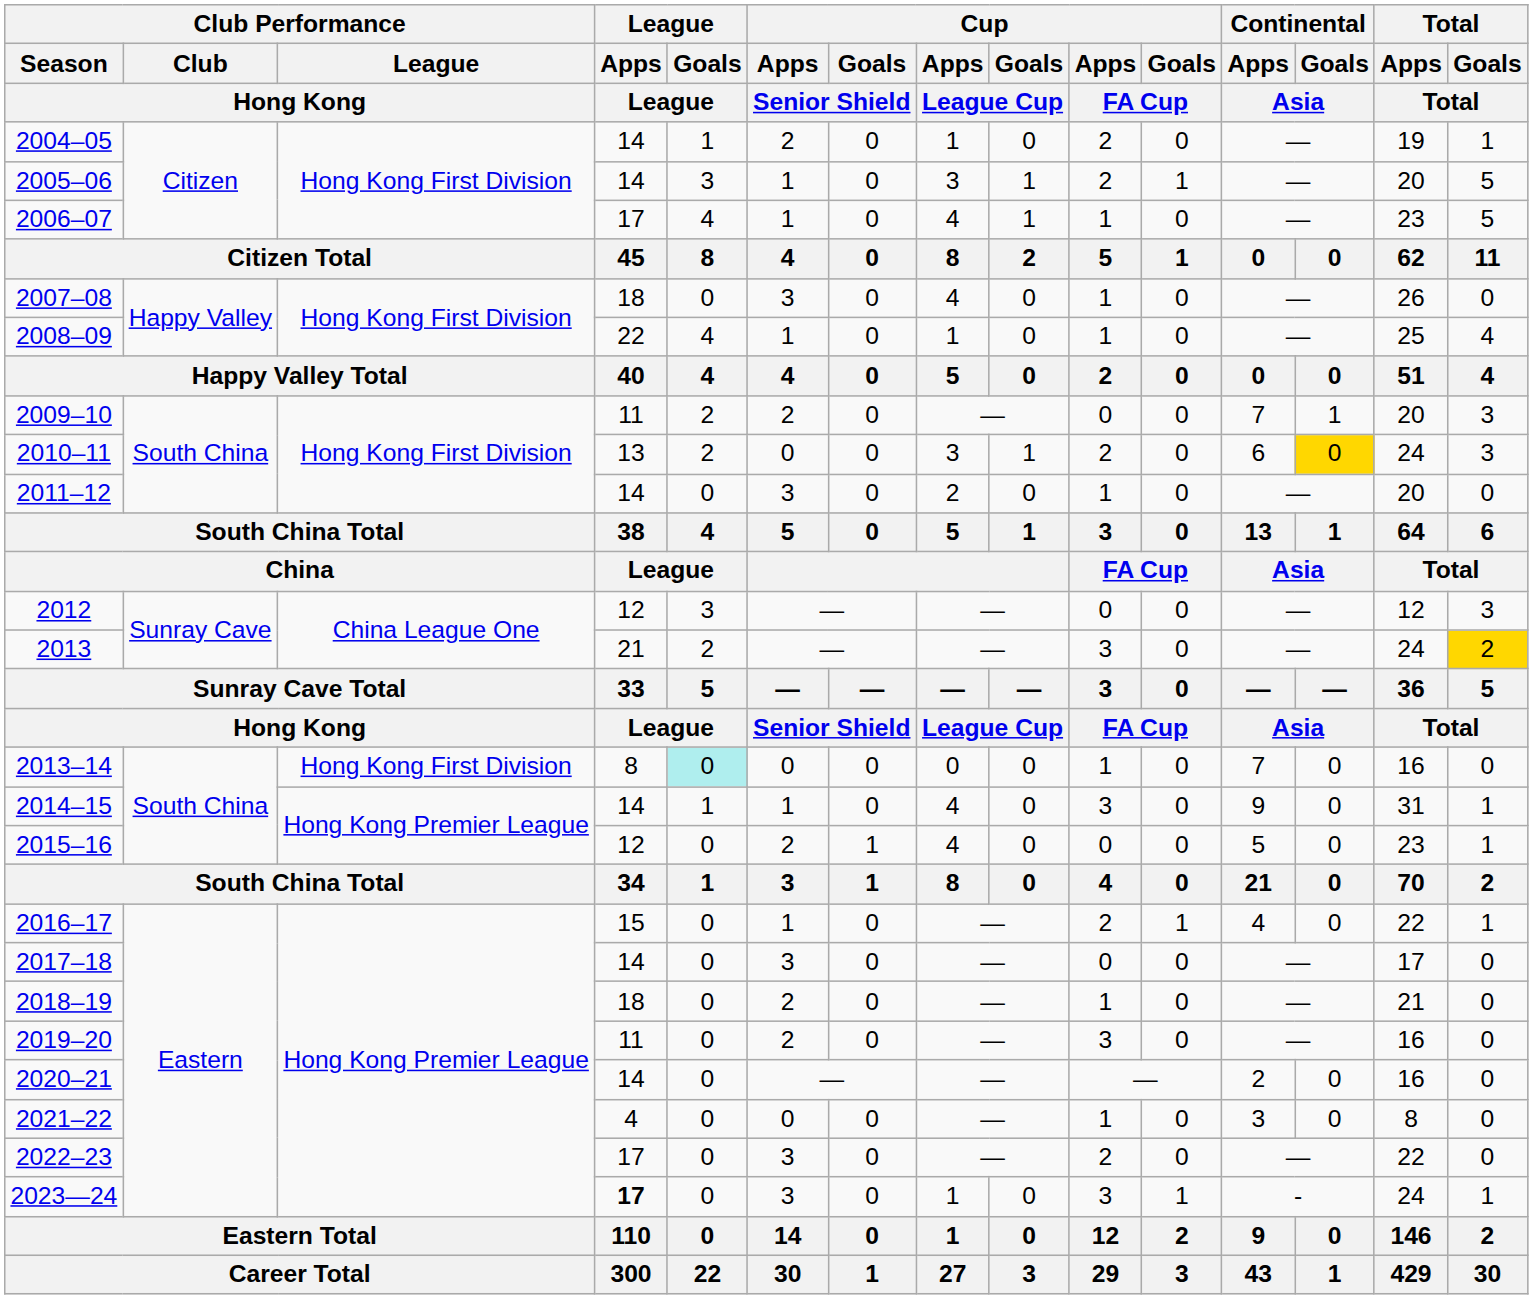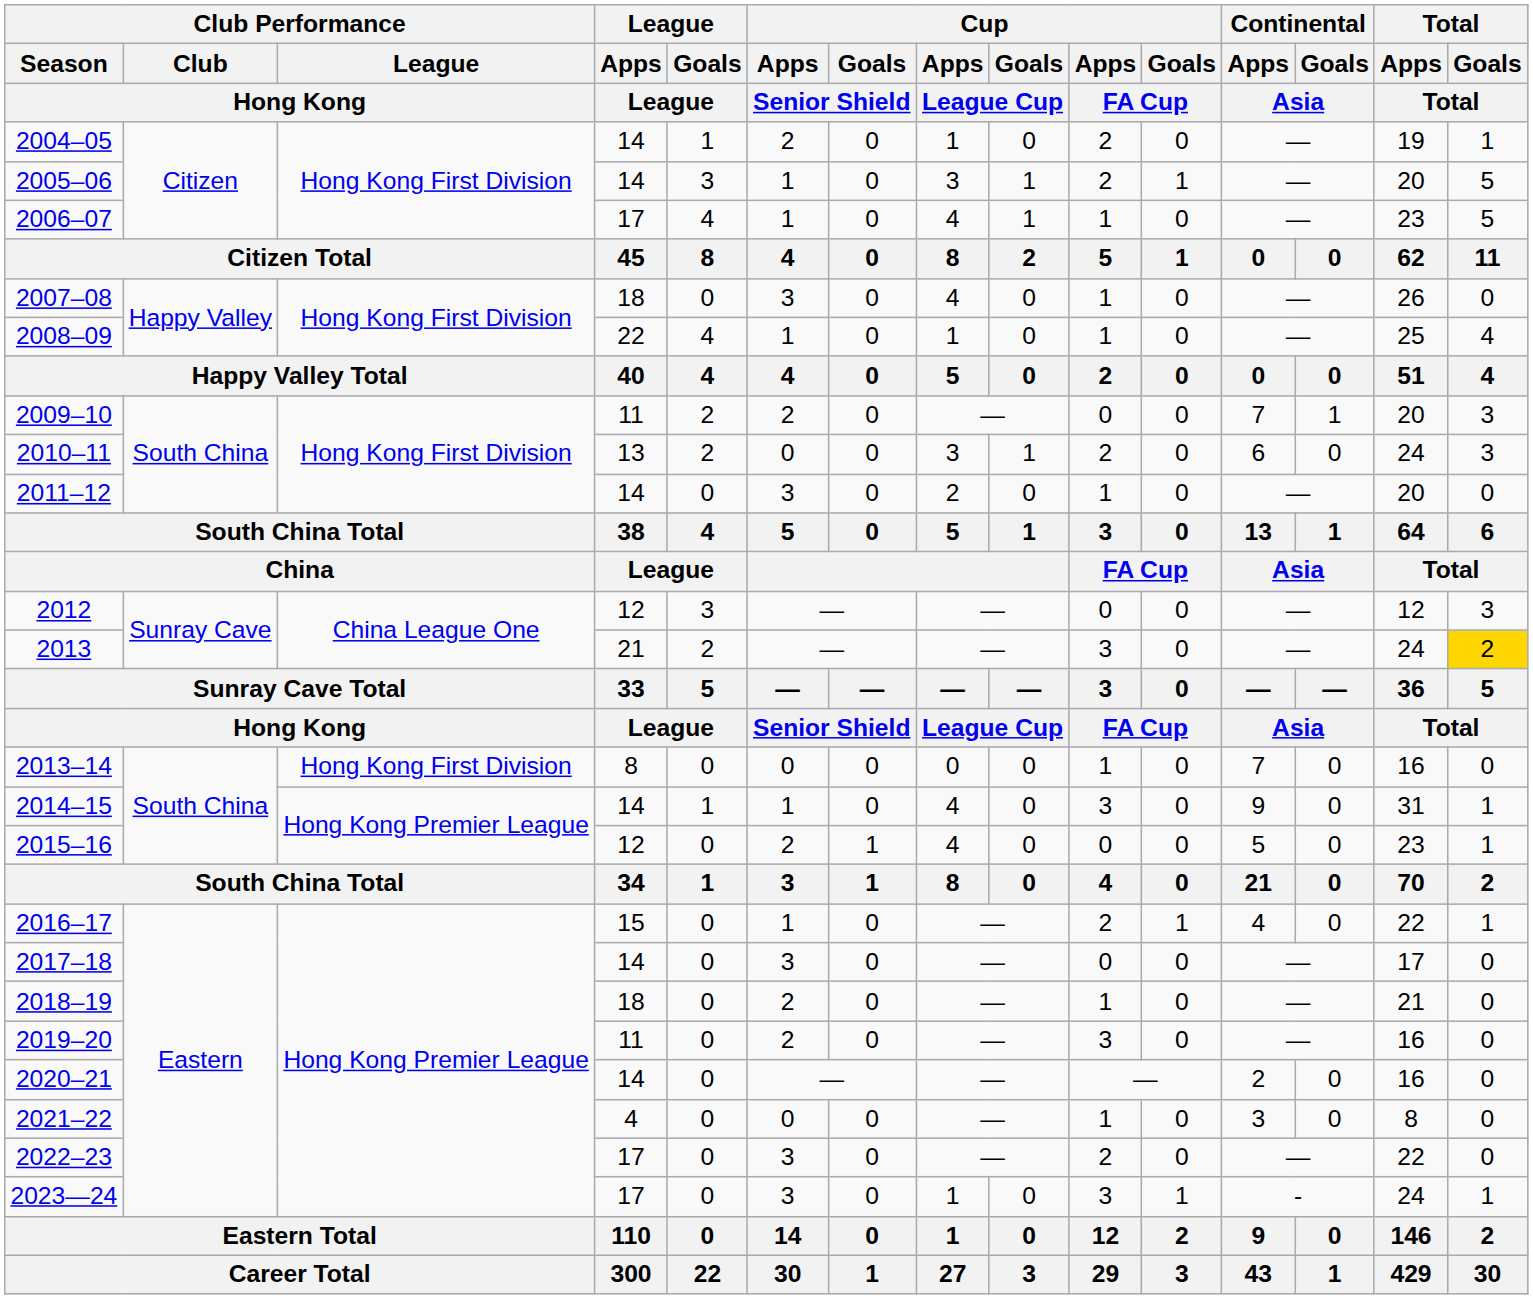2010–11 | Continental / Goals / Asia: gold background -> no background
2013–14 | League / Goals / League: paleturquoise background -> no background
2023—24 | League / Apps / League: bold -> normal
